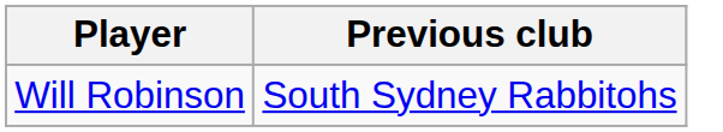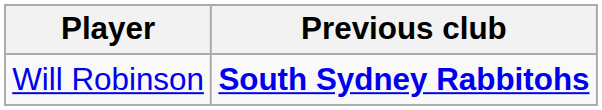Will Robinson | Previous club: normal -> bold
